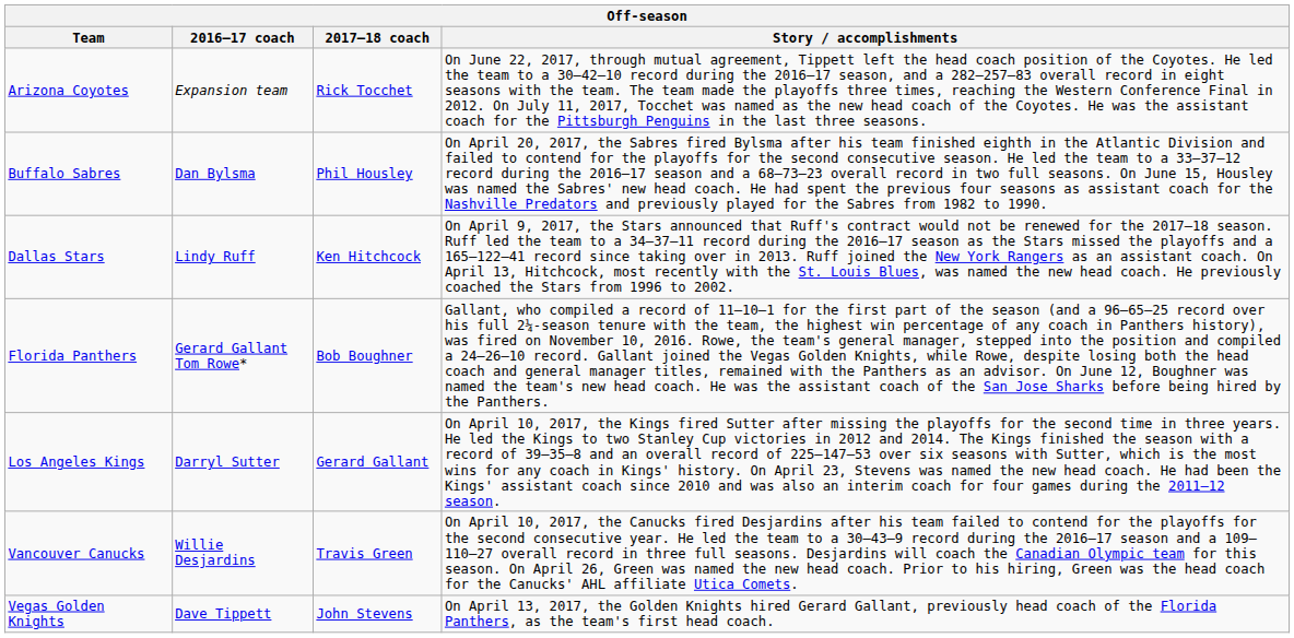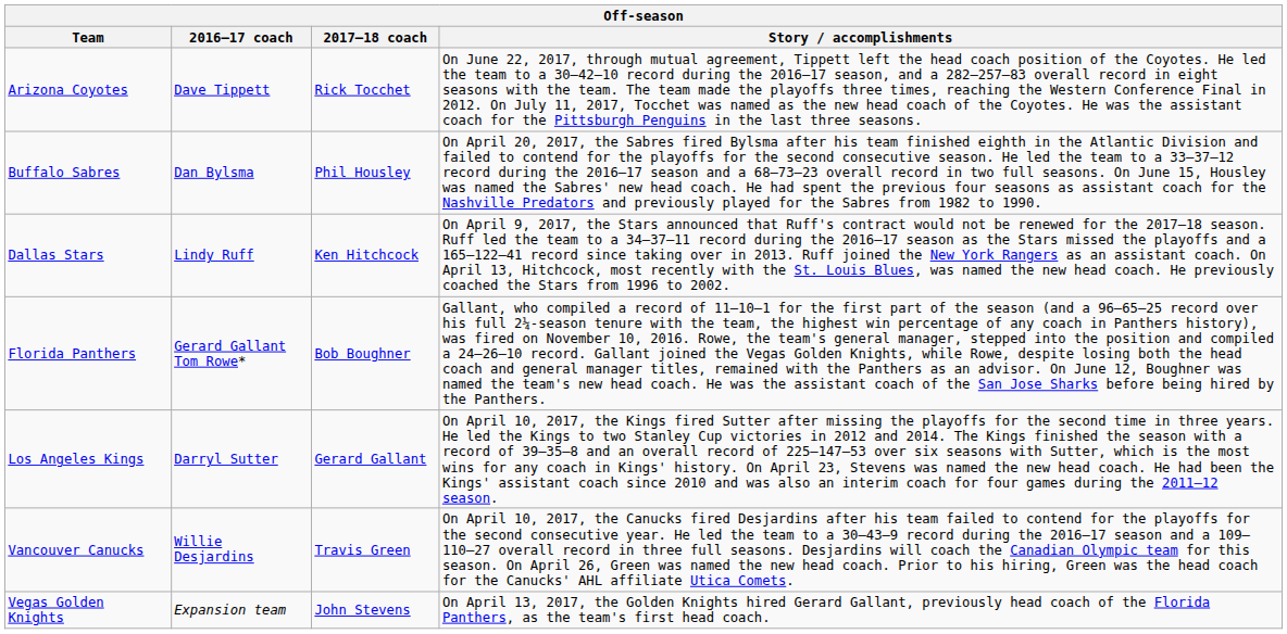Arizona Coyotes | 2016–17 coach: Expansion team -> Dave Tippett
Vegas Golden Knights | 2016–17 coach: Dave Tippett -> Expansion team
